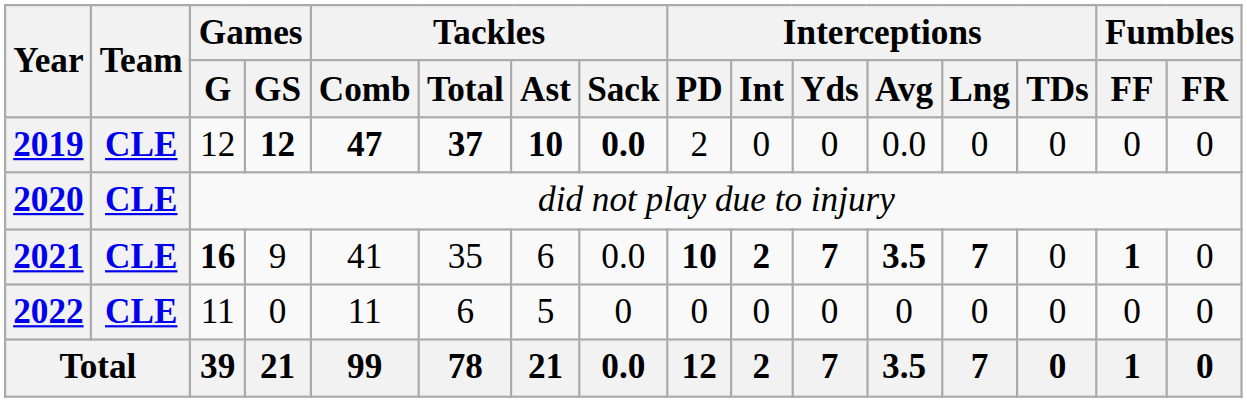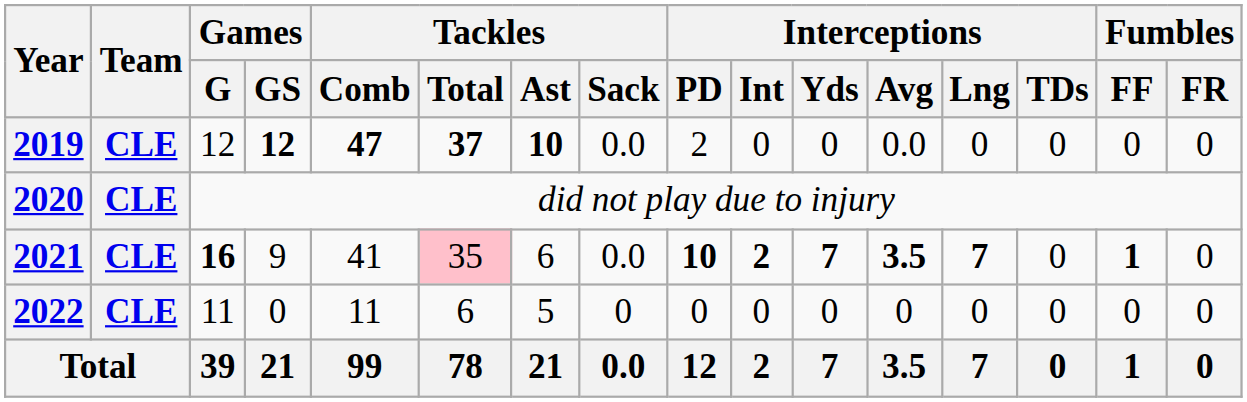2019 | Tackles / Sack: bold -> normal
2021 | Tackles / Total: no background -> pink background
